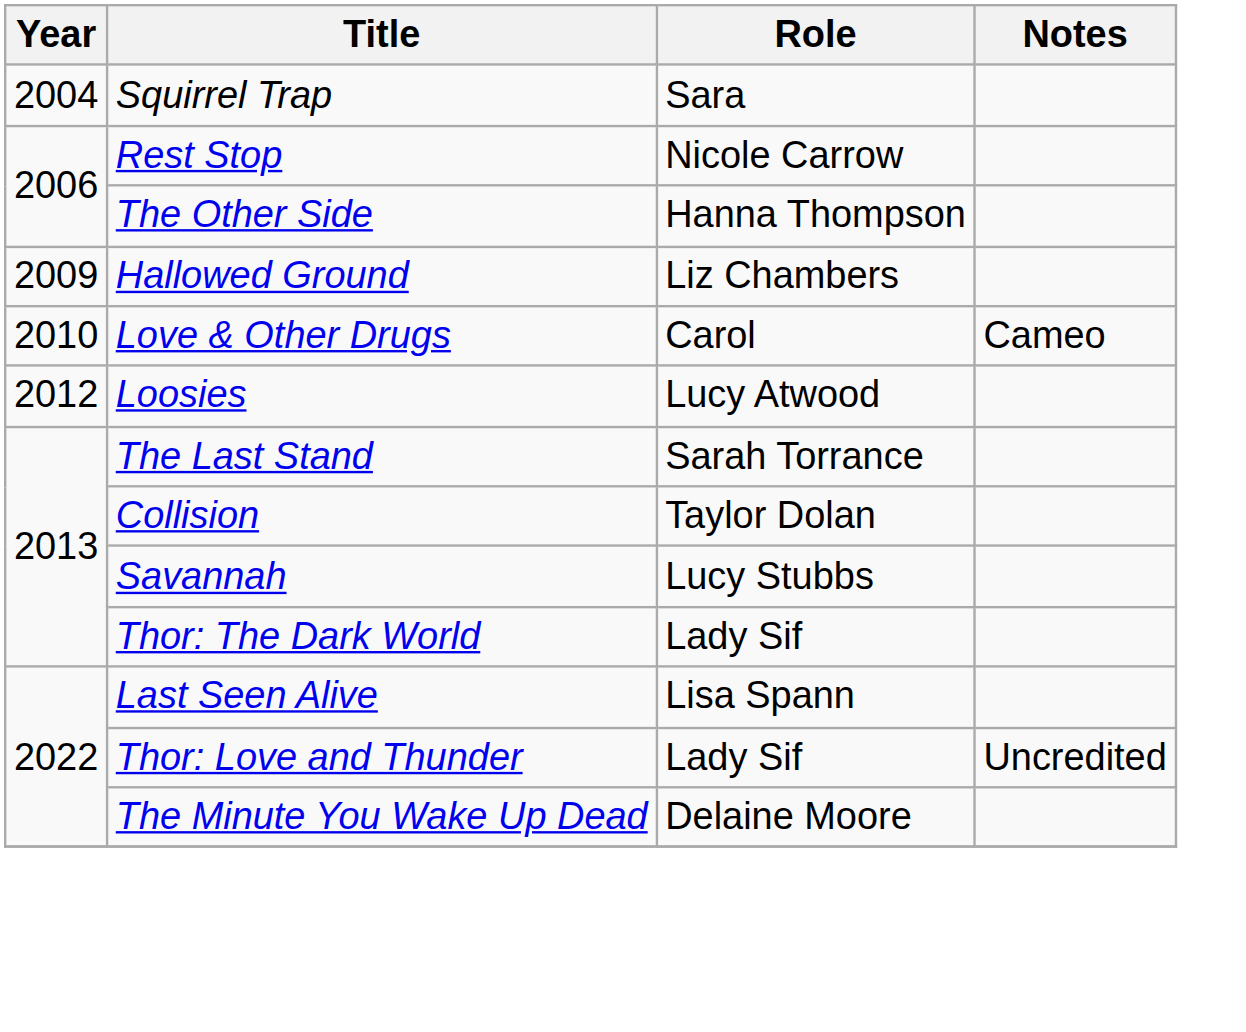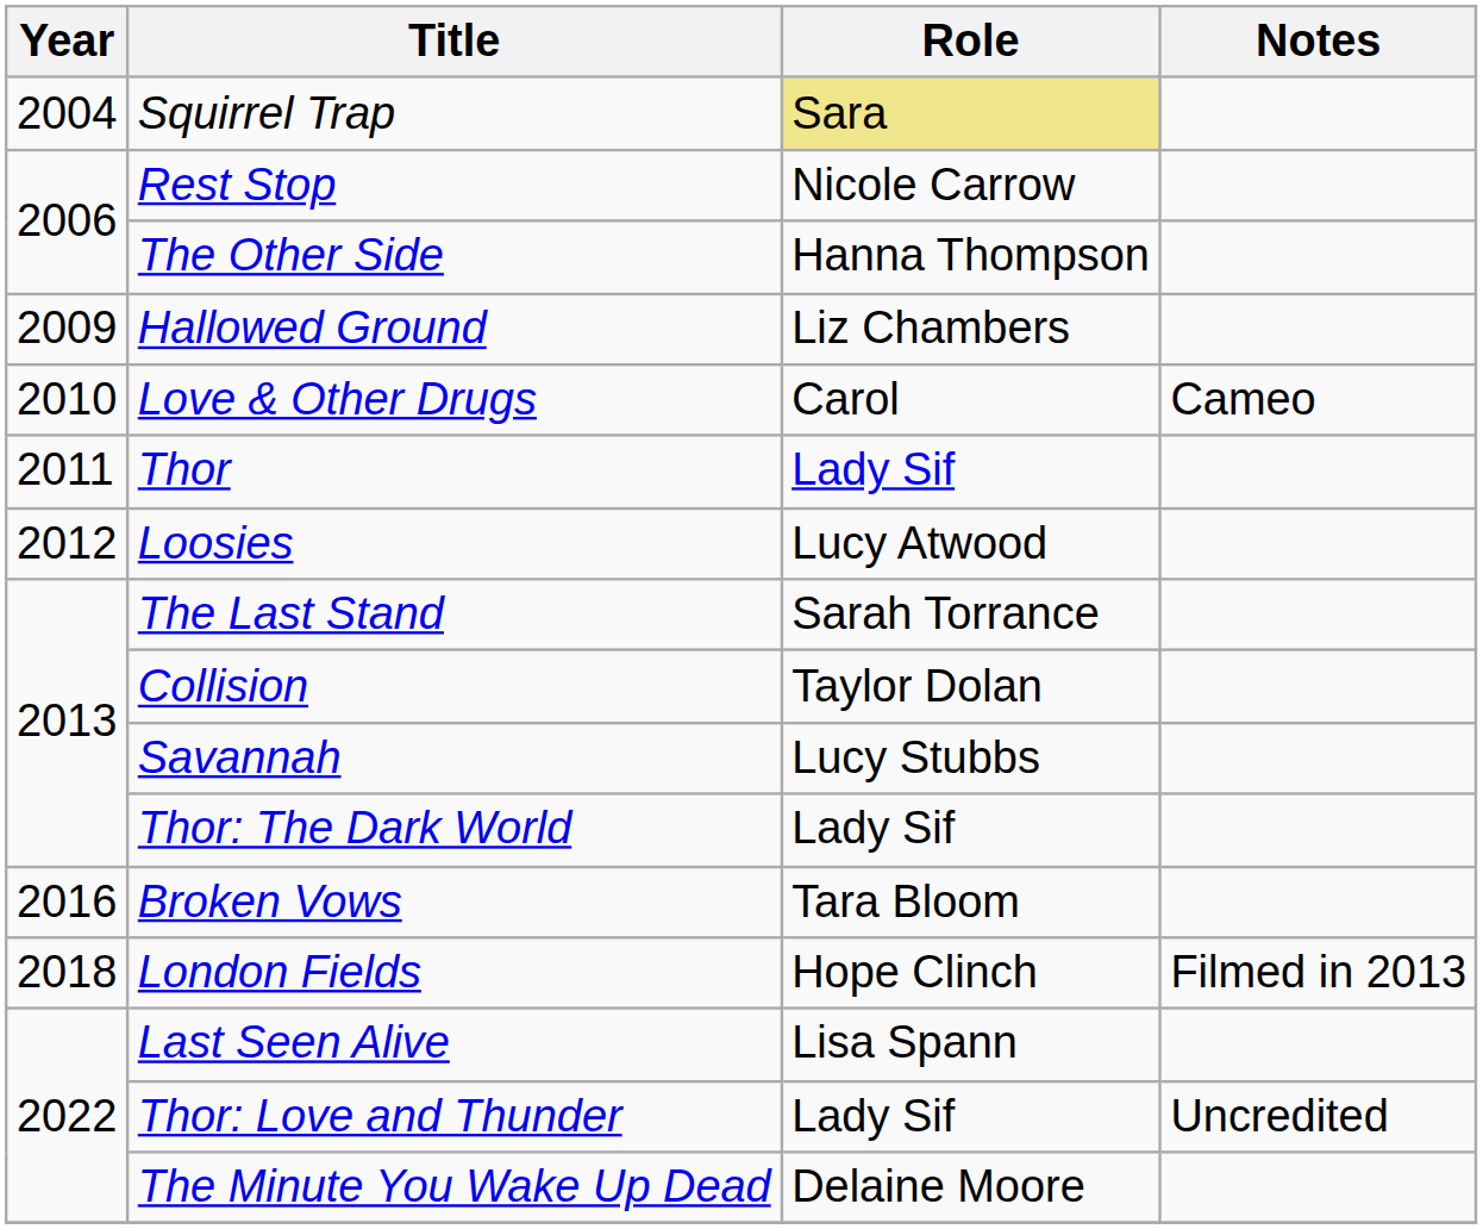Squirrel Trap | Role: no background -> khaki background
+ row: 2011 | Thor | Lady Sif
+ row: 2016 | Broken Vows | Tara Bloom
+ row: 2018 | London Fields | Hope Clinch | Filmed in 2013
